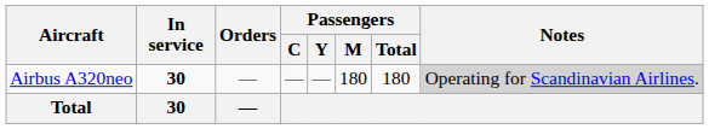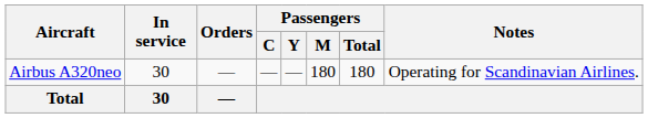Airbus A320neo | In service: bold -> normal
Airbus A320neo | Notes: lightgrey background -> no background
